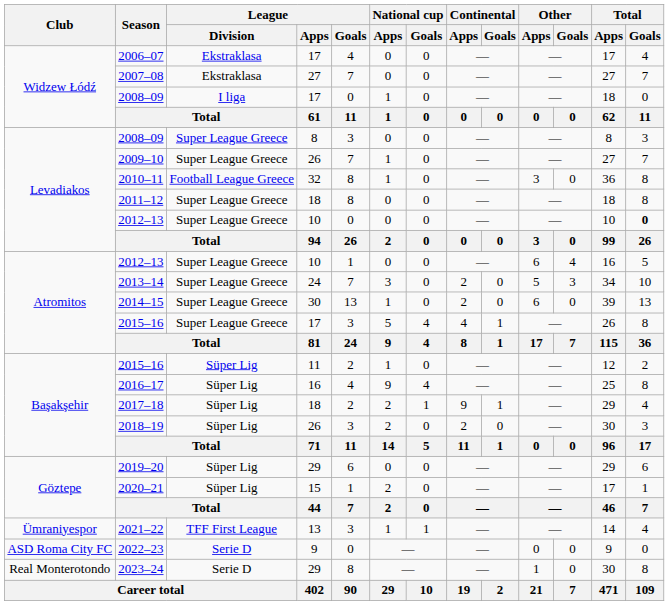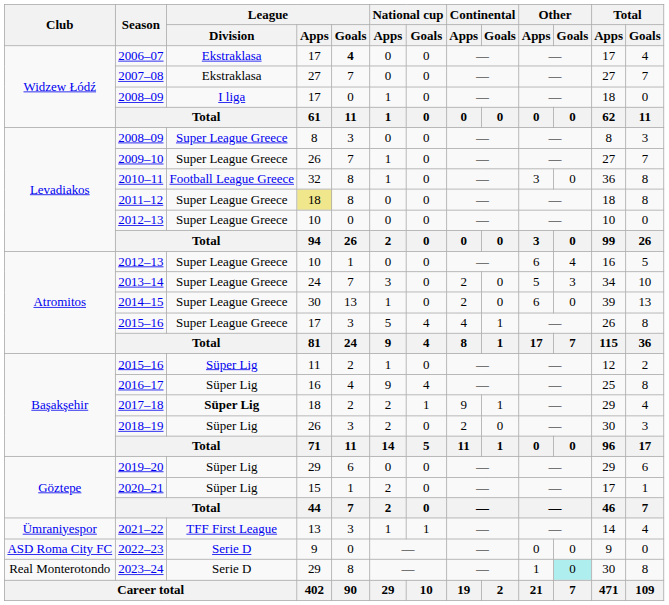2006–07 | League / Goals: normal -> bold
2011–12 | League / Apps: no background -> khaki background
Levadiakos / 2012–13 | Total / Goals: bold -> normal
2017–18 | League / Division: normal -> bold
2023–24 | Other / Goals: no background -> paleturquoise background
